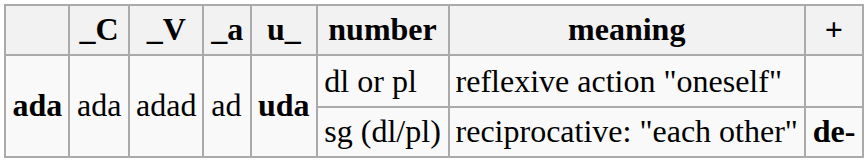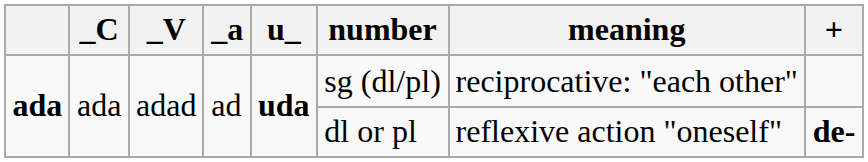row 2 | number: dl or pl -> sg (dl/pl)
row 2 | meaning: reflexive action "oneself" -> reciprocative: "each other"
row 3 | number: sg (dl/pl) -> dl or pl
row 3 | meaning: reciprocative: "each other" -> reflexive action "oneself"
